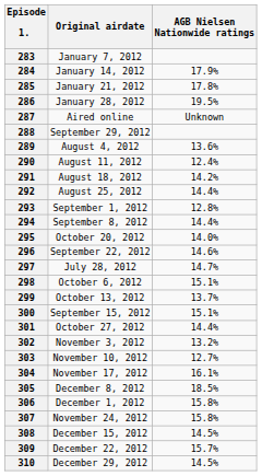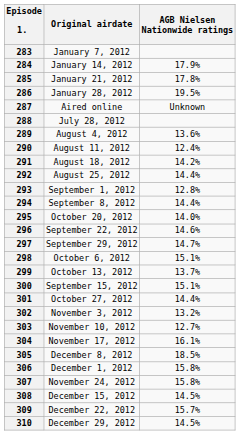288 | Original airdate: September 29, 2012 -> July 28, 2012
297 | Original airdate: July 28, 2012 -> September 29, 2012
